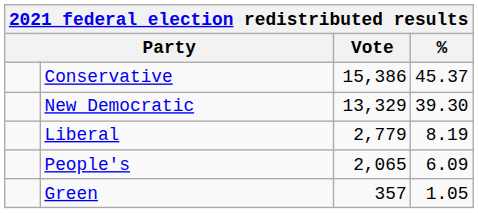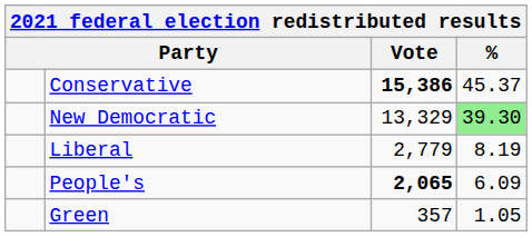Conservative | Vote: normal -> bold
New Democratic | %: no background -> lightgreen background
People's | Vote: normal -> bold
